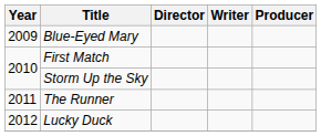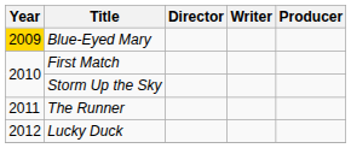Blue-Eyed Mary | Year: no background -> gold background
